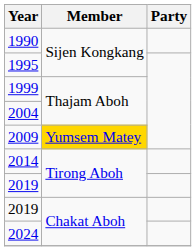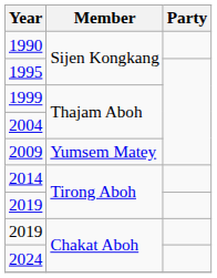2009 | Member: gold background -> no background
